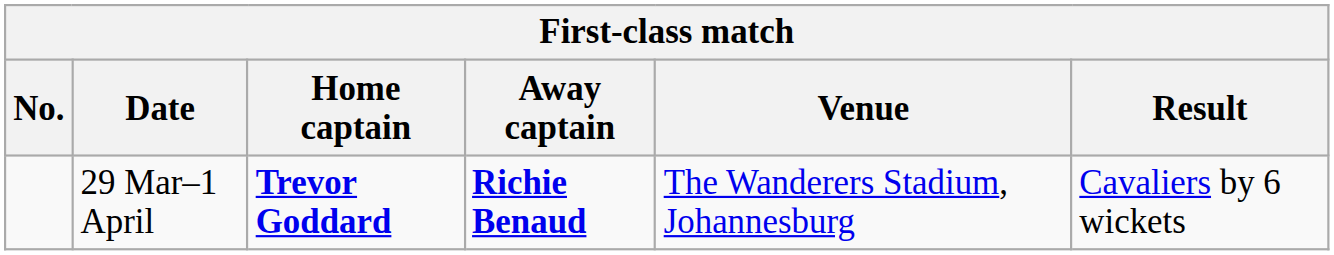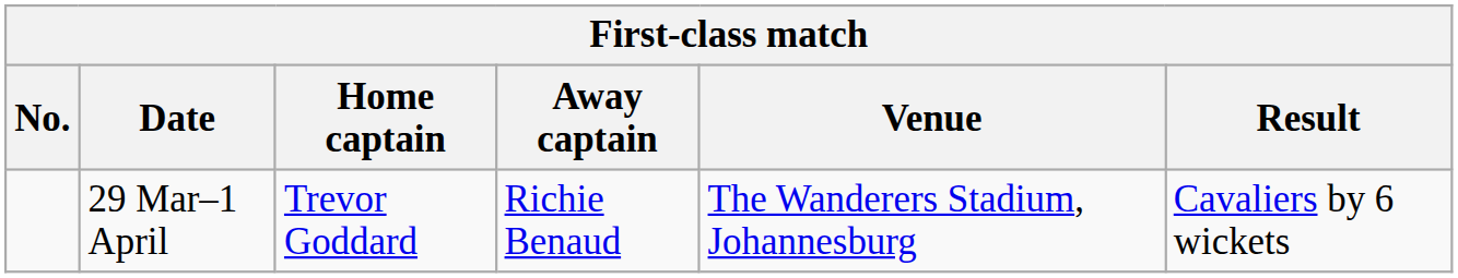29 Mar–1 April | Home captain: bold -> normal
29 Mar–1 April | Away captain: bold -> normal
